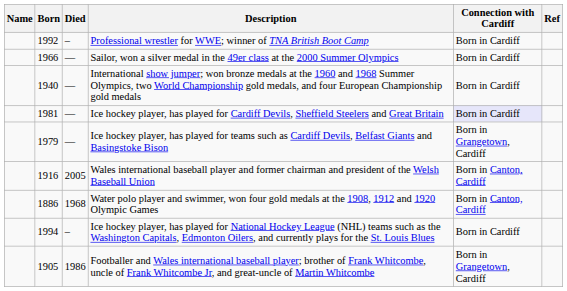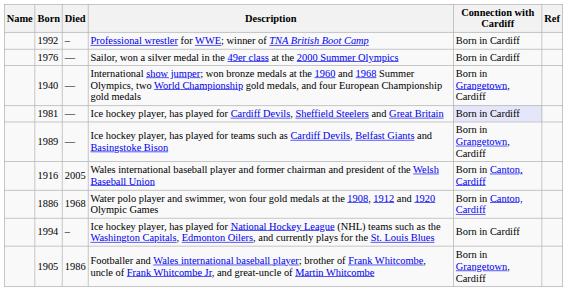row 3 | Born: 1966 -> 1976
row 4 | Connection with Cardiff: Born in Cardiff -> Born in Grangetown, Cardiff
row 6 | Born: 1979 -> 1989
